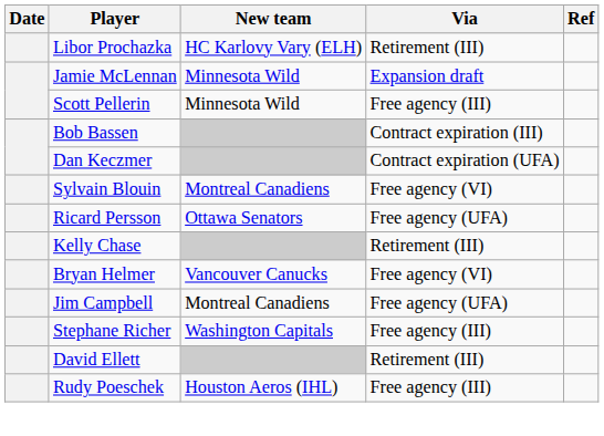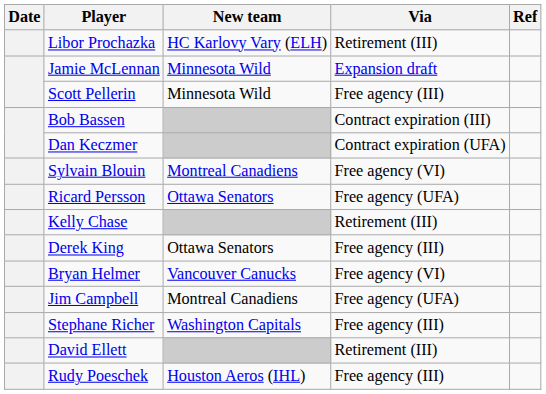+ row: Derek King | Ottawa Senators | Free agency (III)
